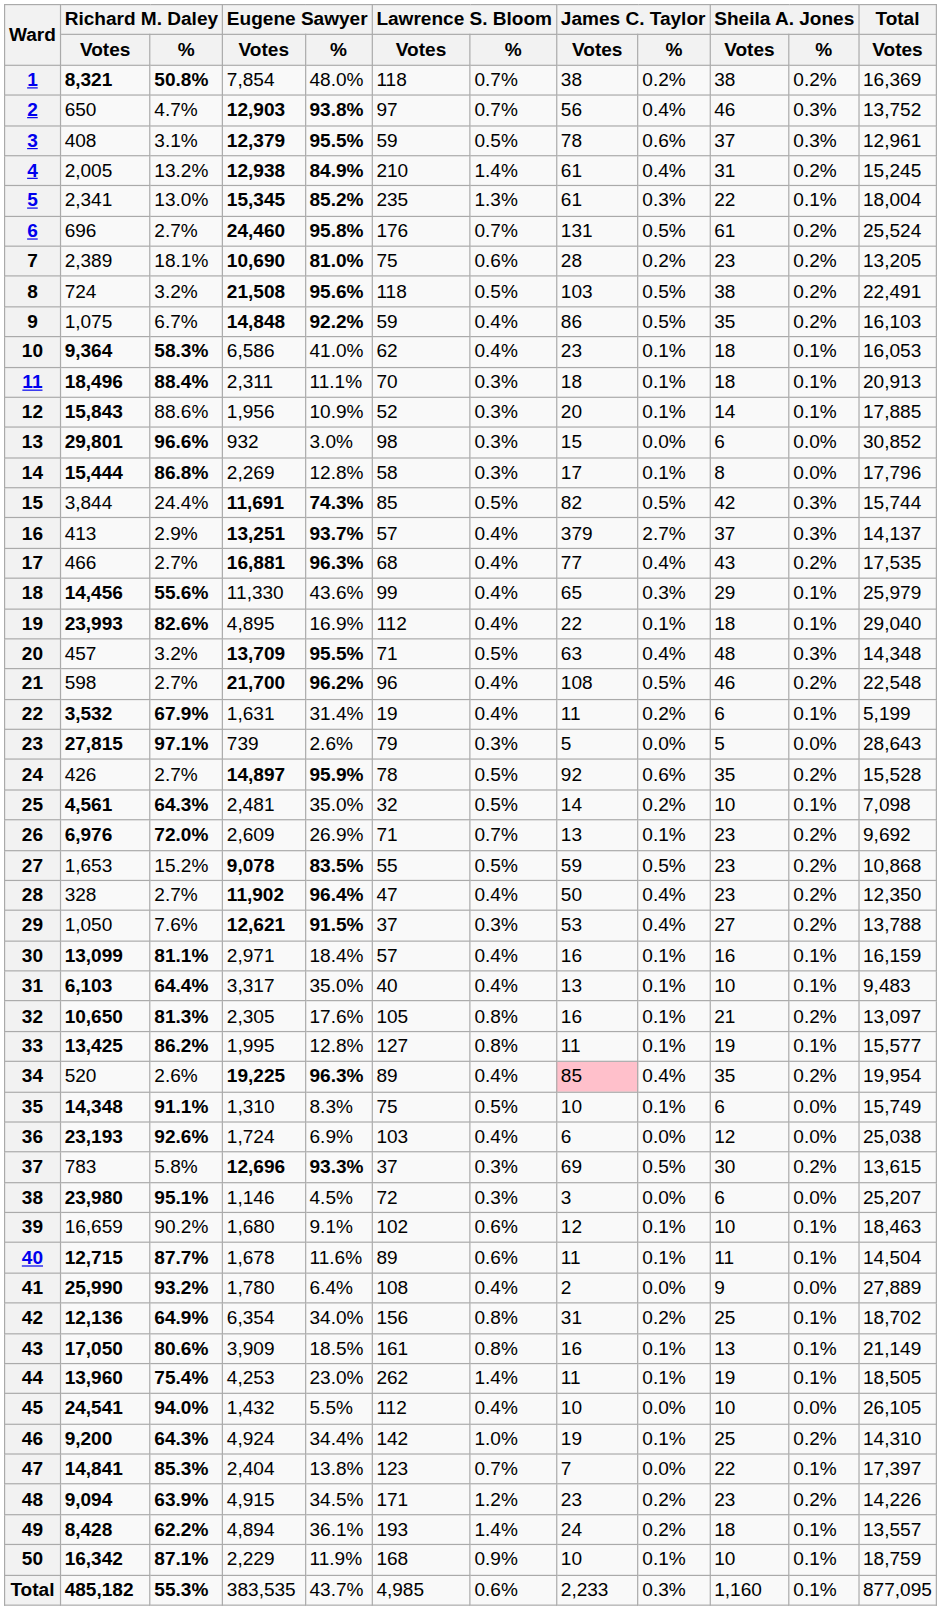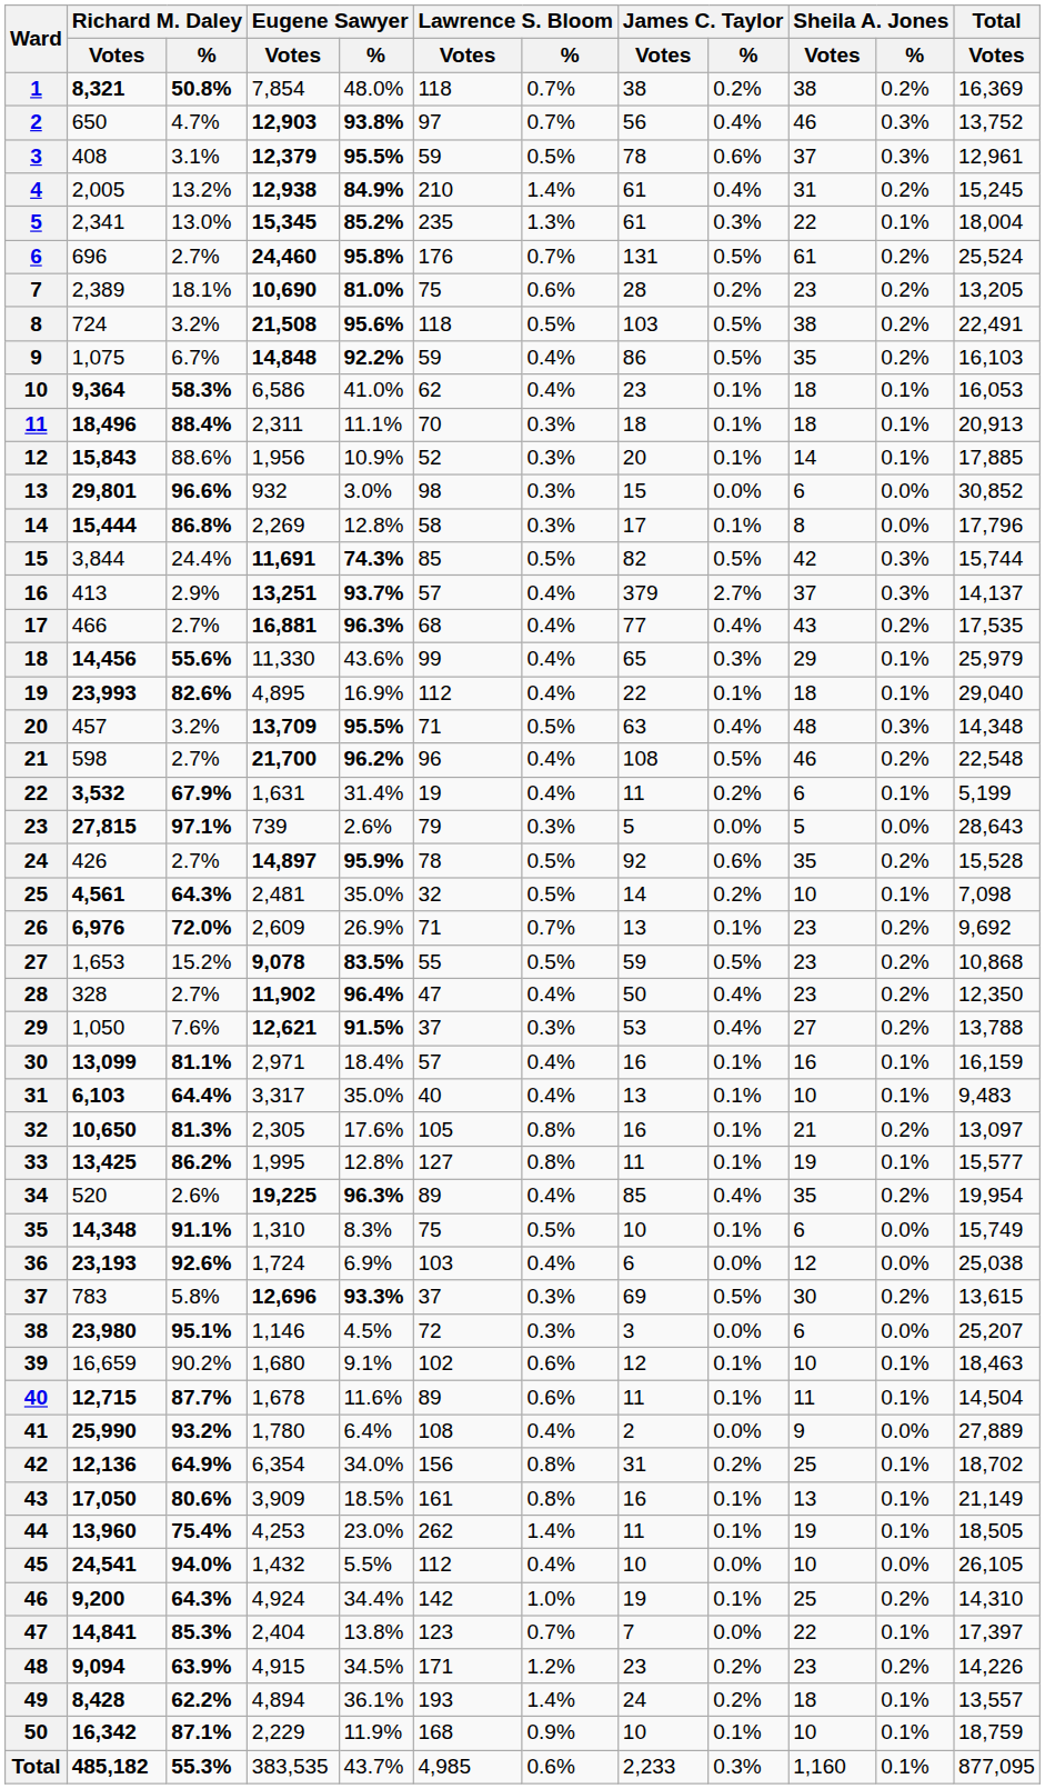34 | James C. Taylor / Votes: pink background -> no background
